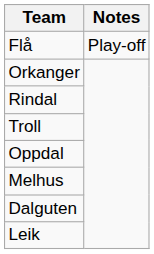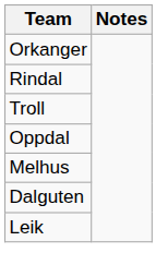- row: Flå | Play-off
